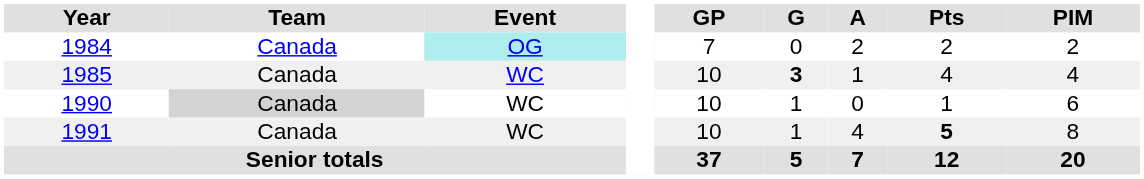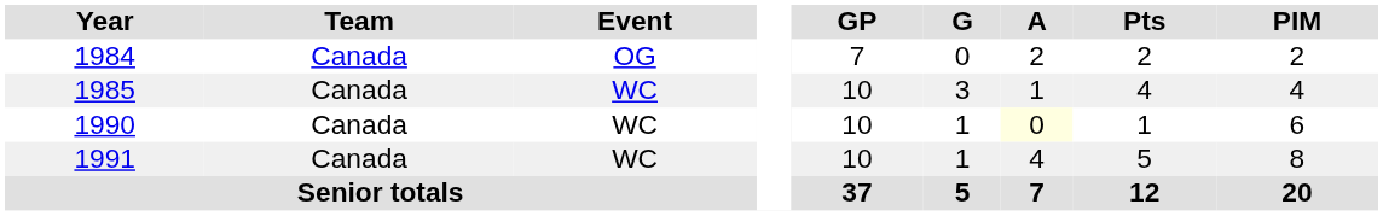1984 | Event: paleturquoise background -> no background
1985 | G: bold -> normal
1990 | Team: lightgrey background -> no background
1990 | A: no background -> lightyellow background
1991 | Pts: bold -> normal
